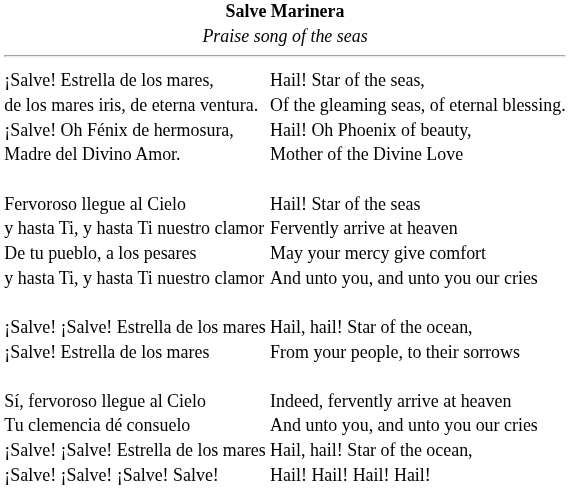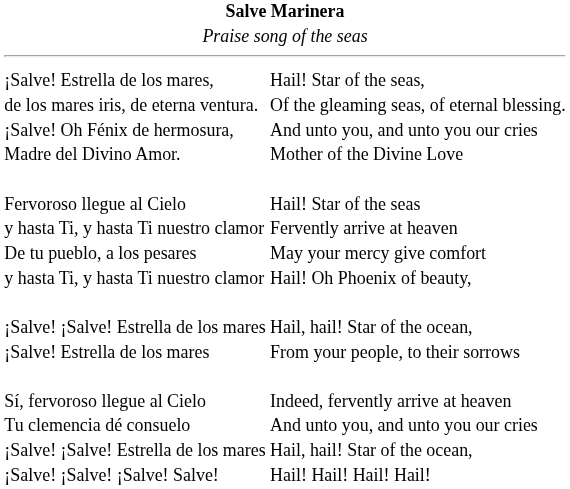row 5 | column 2: Hail! Oh Phoenix of beauty, -> And unto you, and unto you our cries
row 10 | column 2: And unto you, and unto you our cries -> Hail! Oh Phoenix of beauty,
